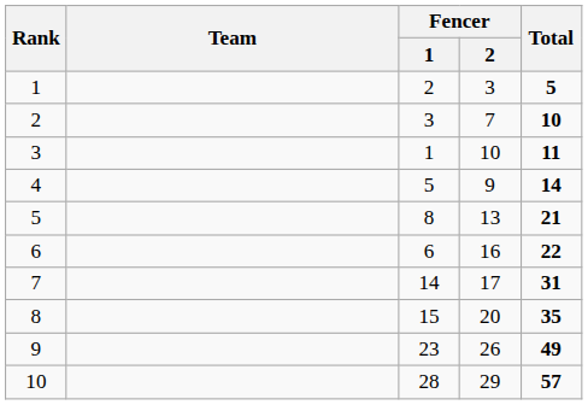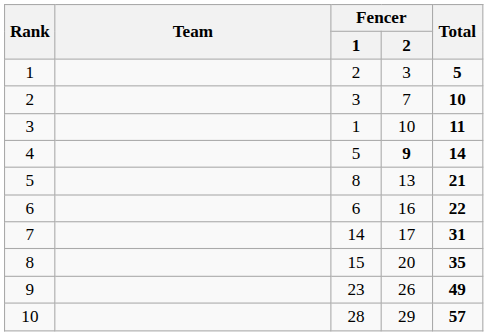4 | Fencer / 2: normal -> bold
